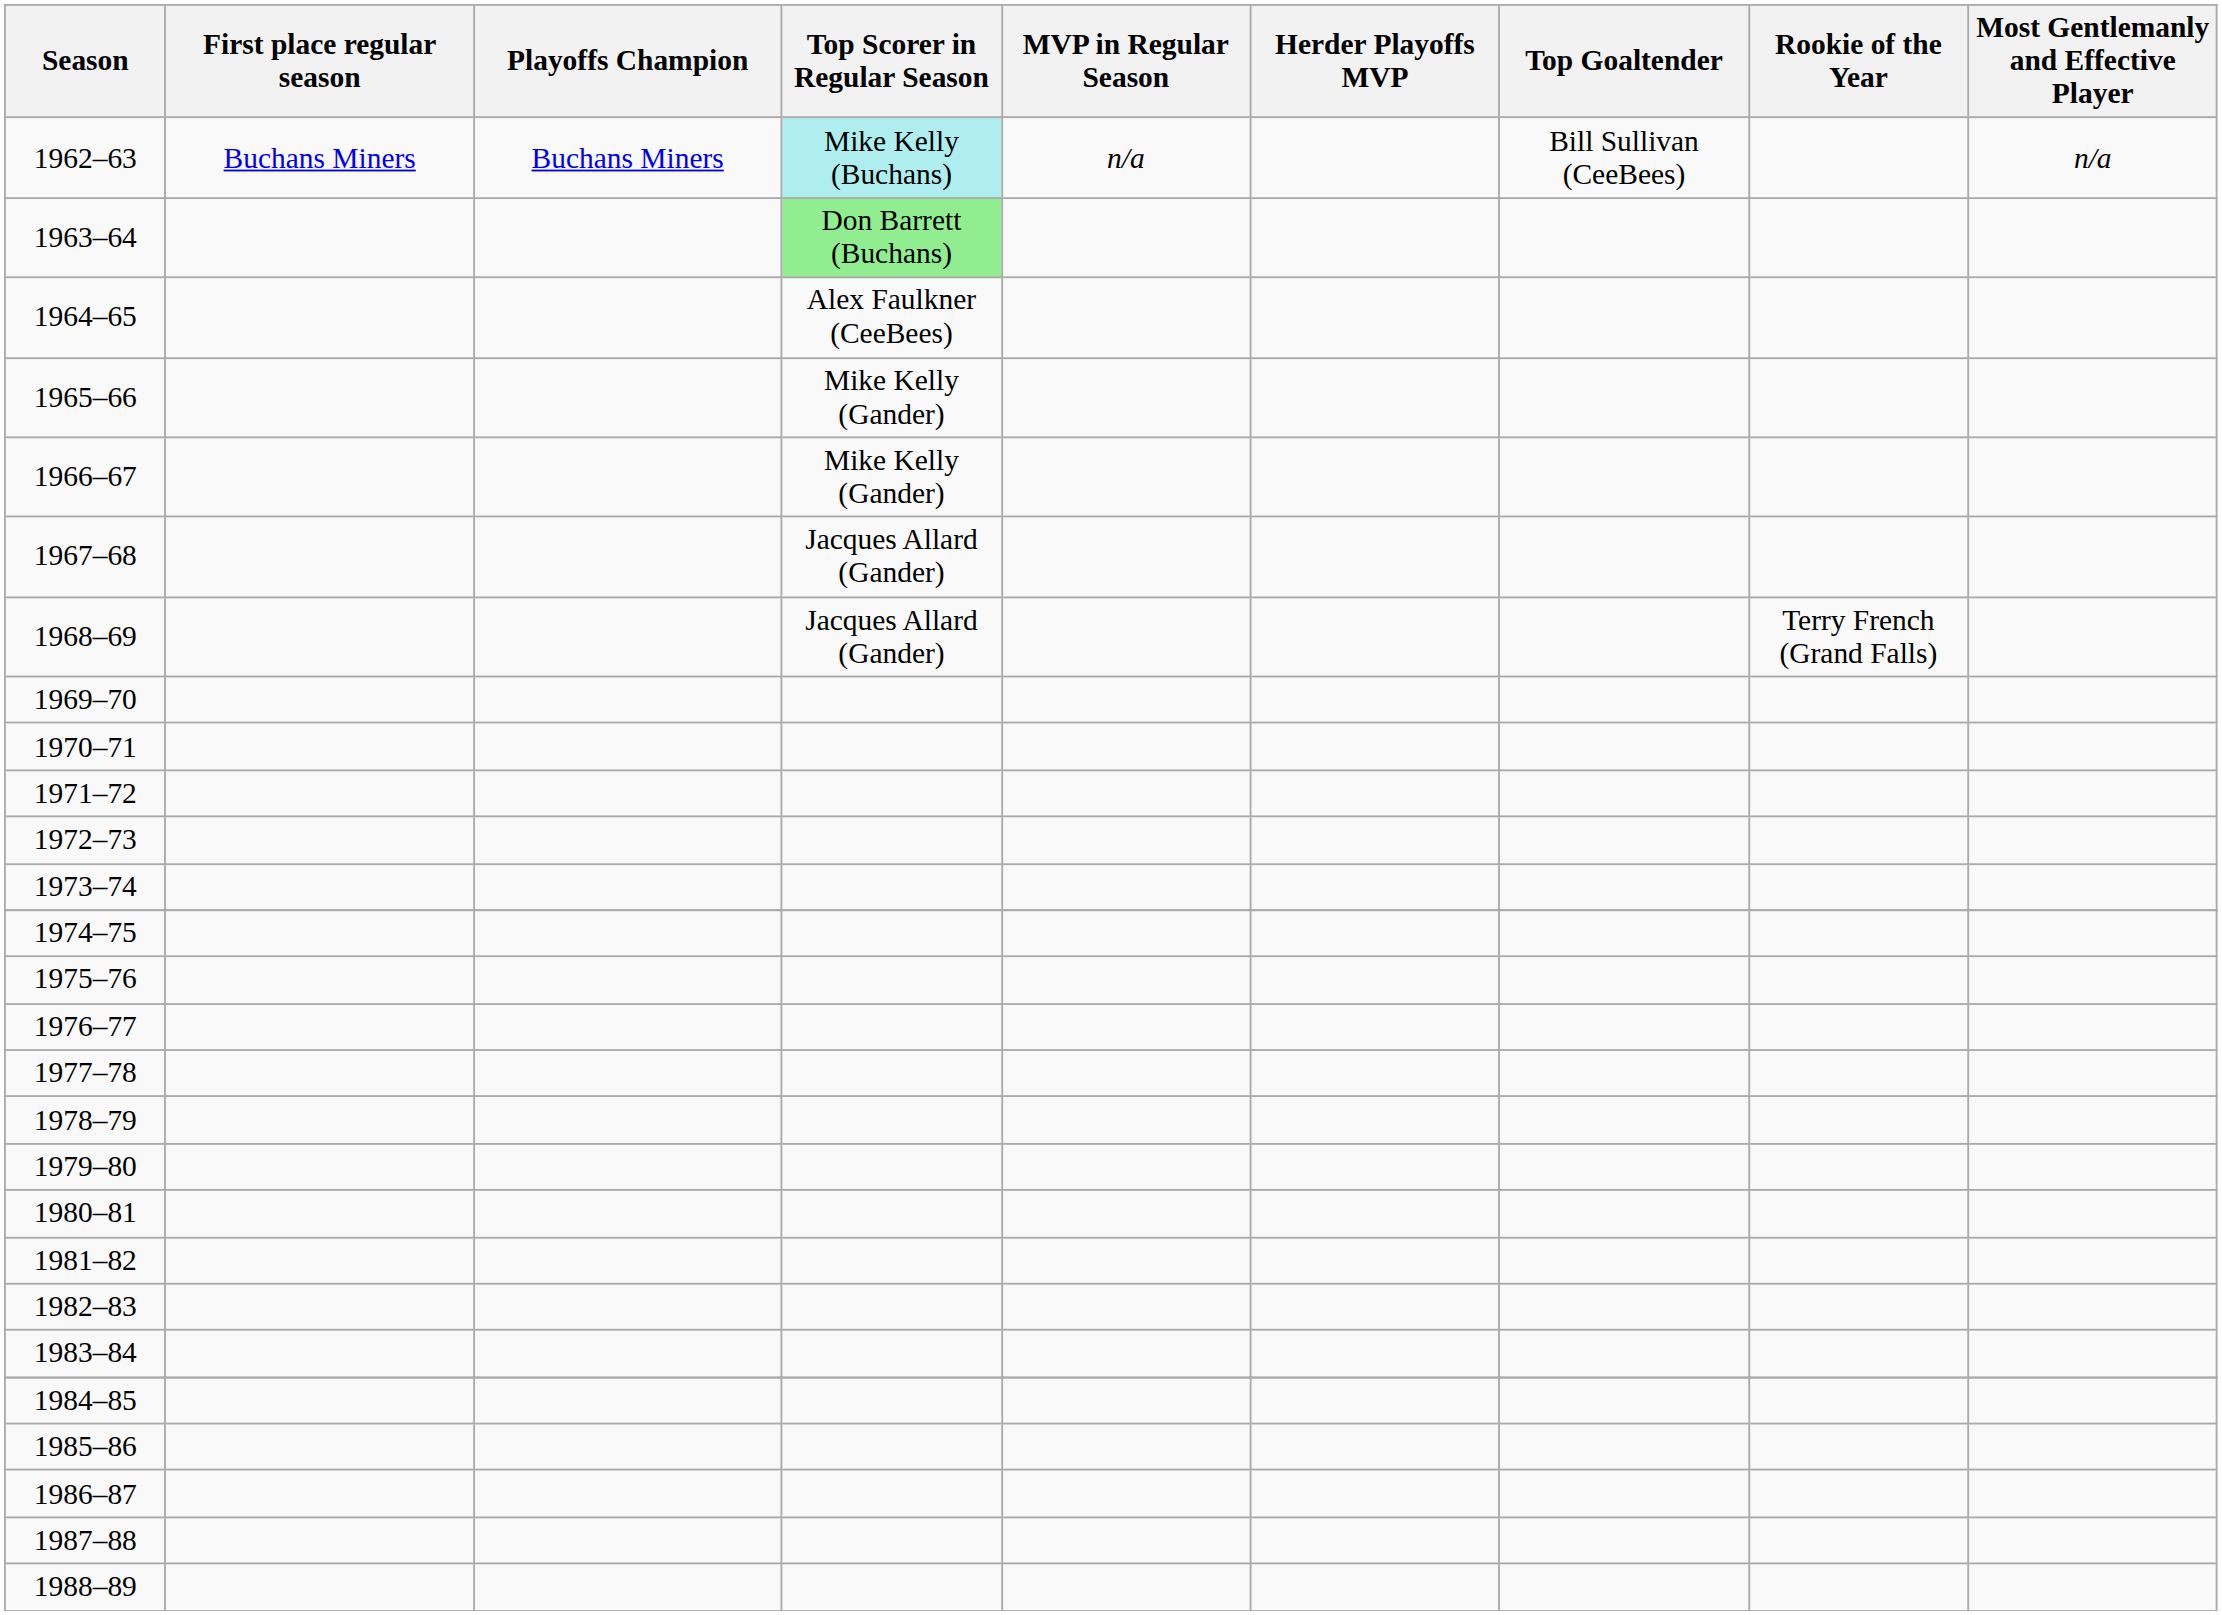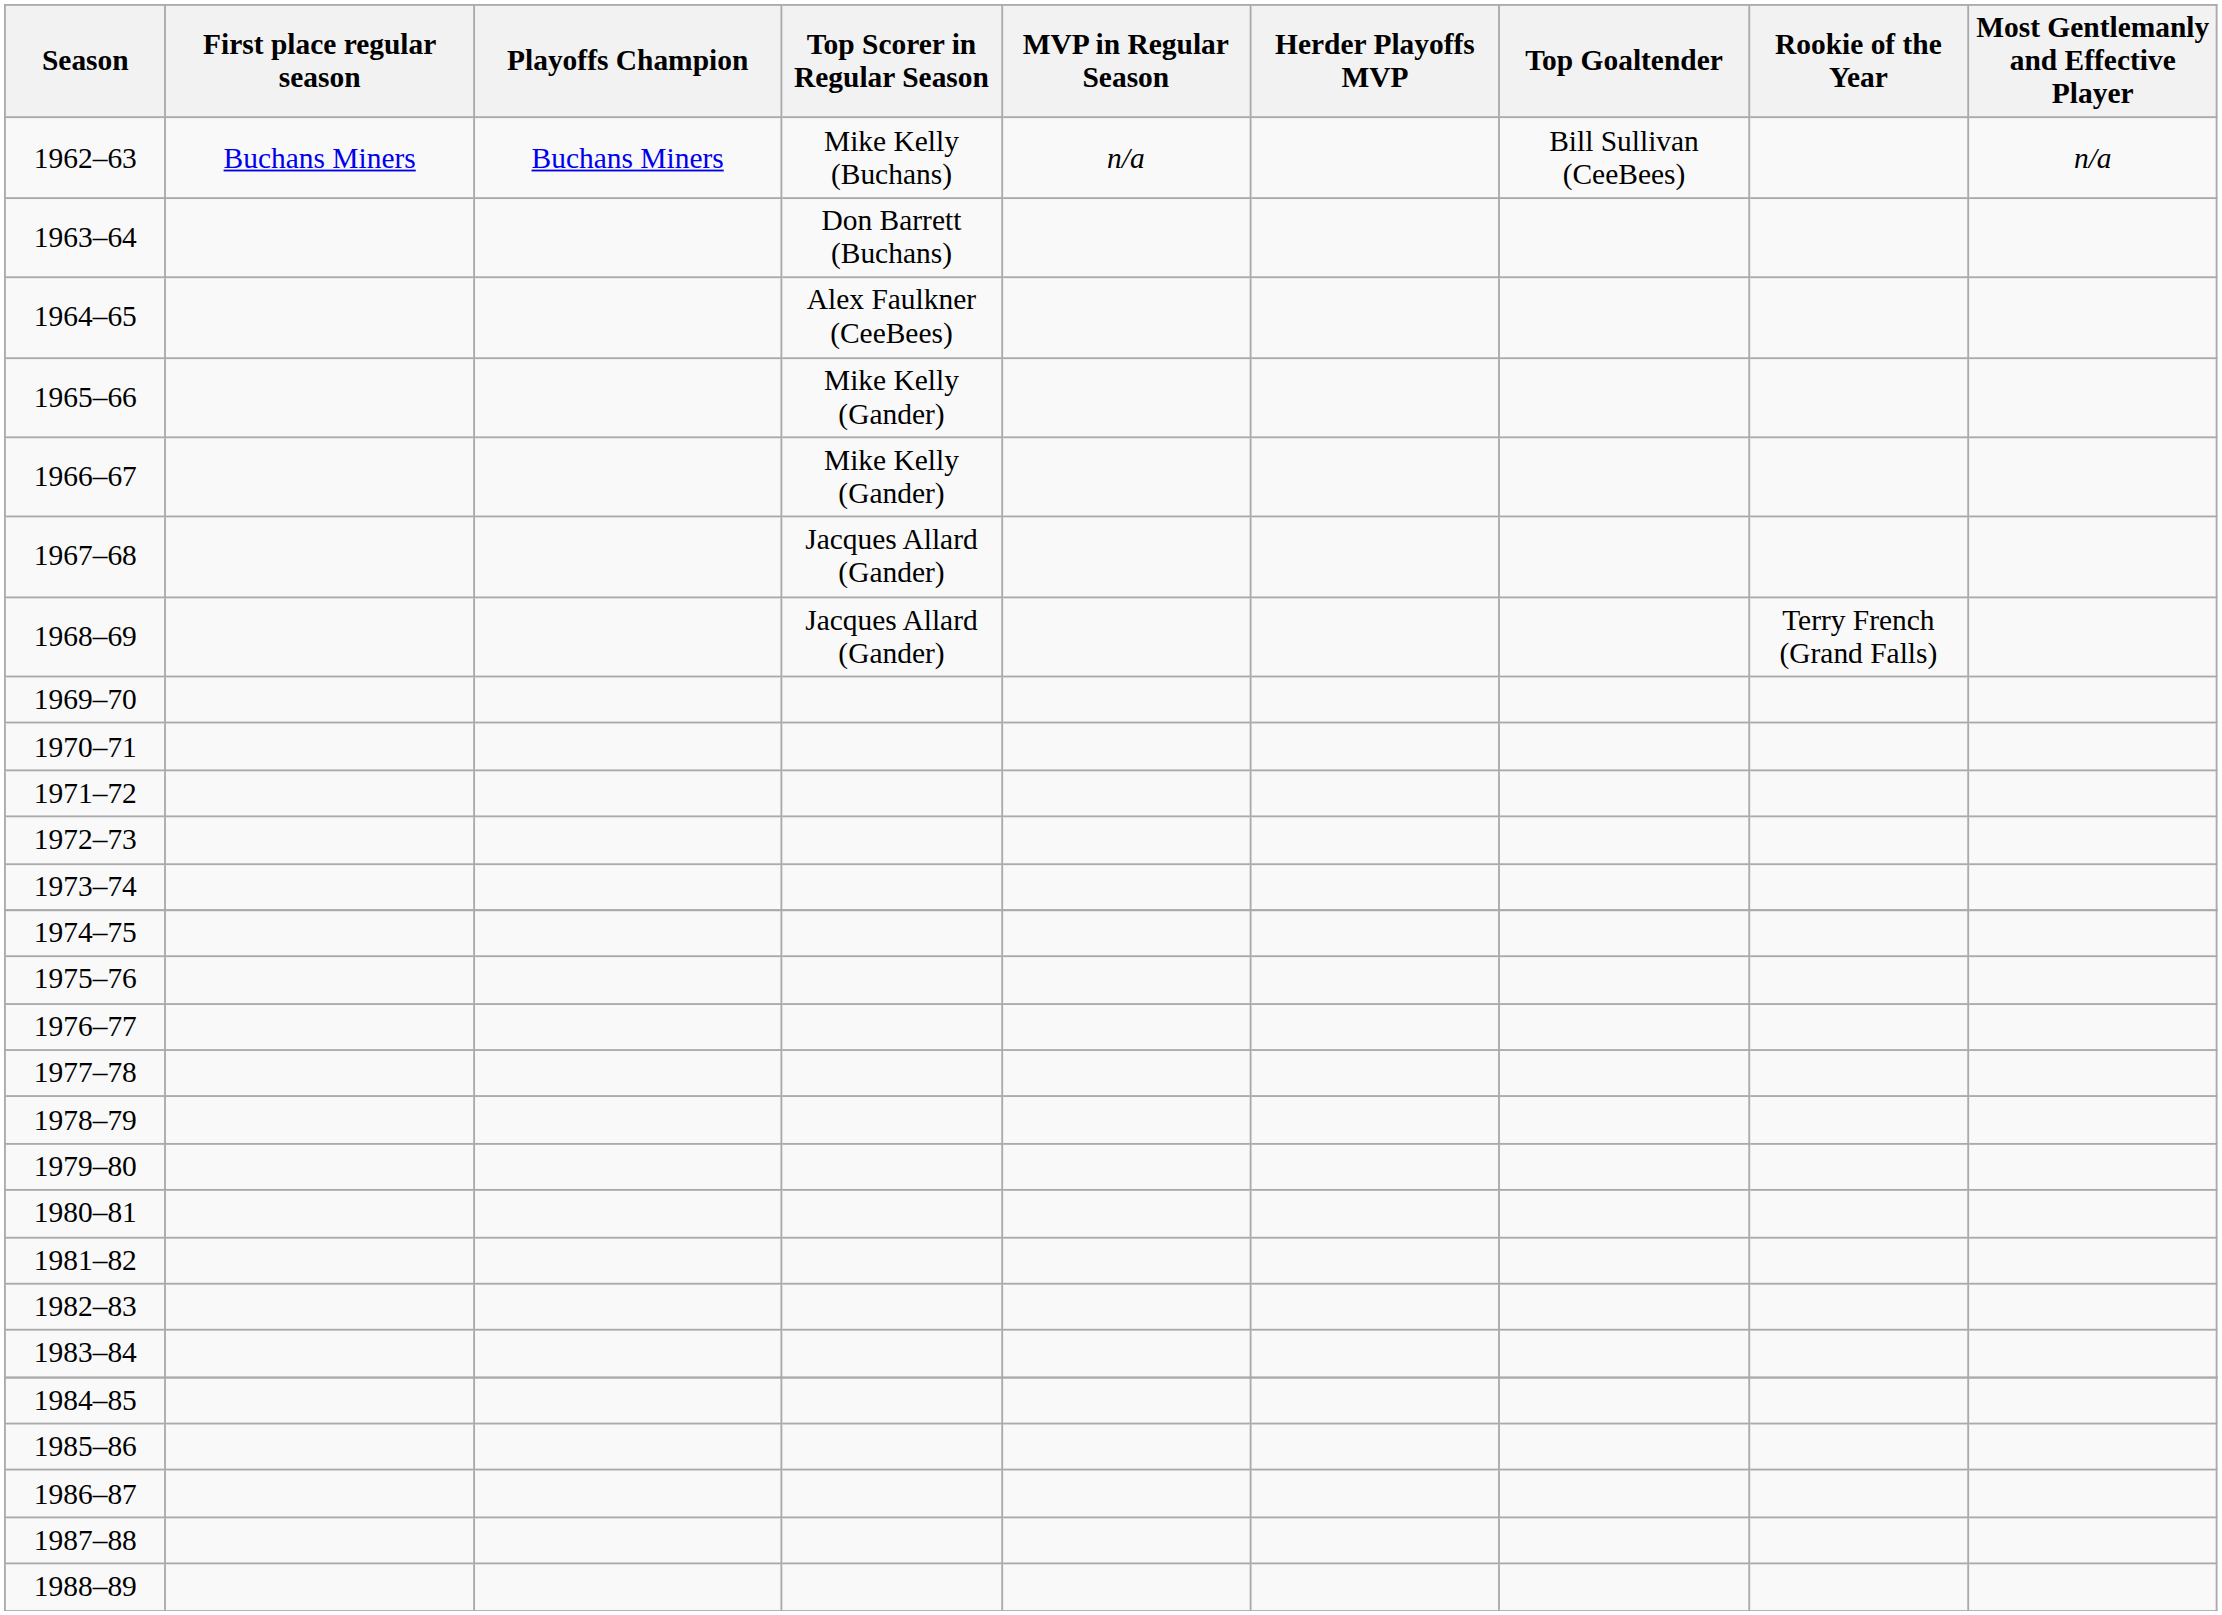1962–63 | Top Scorer in Regular Season: paleturquoise background -> no background
1963–64 | Top Scorer in Regular Season: lightgreen background -> no background
